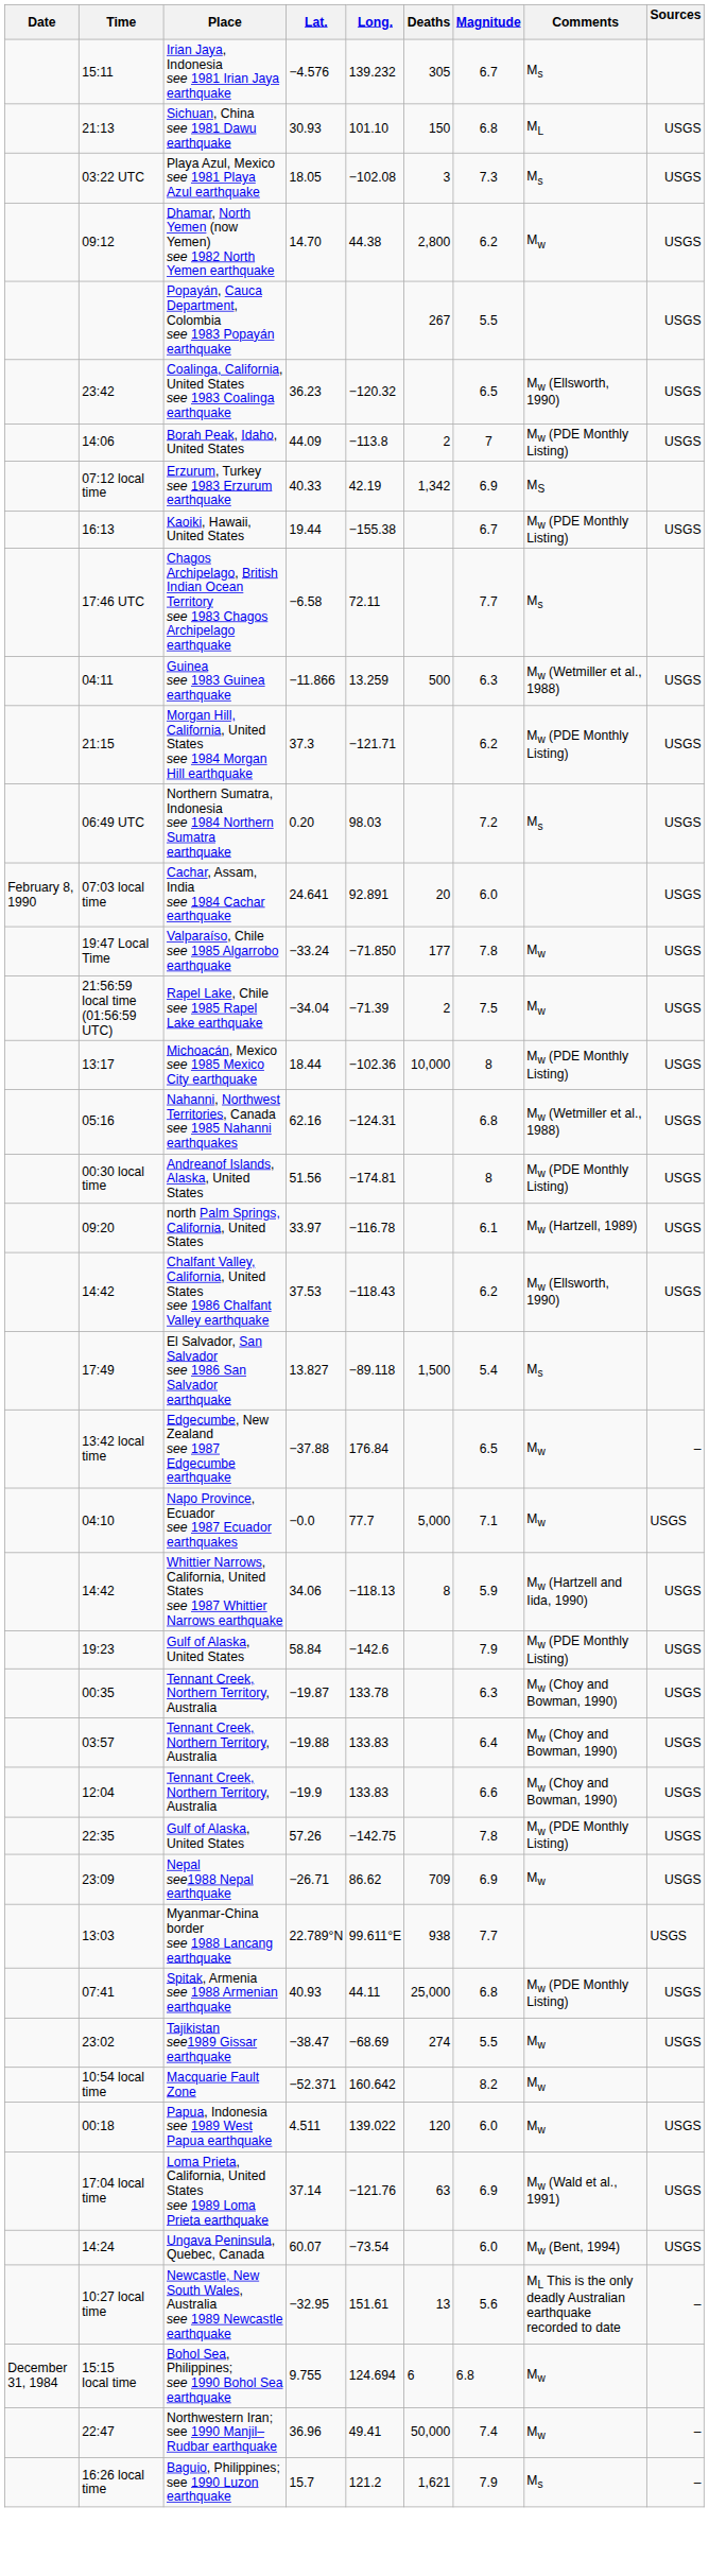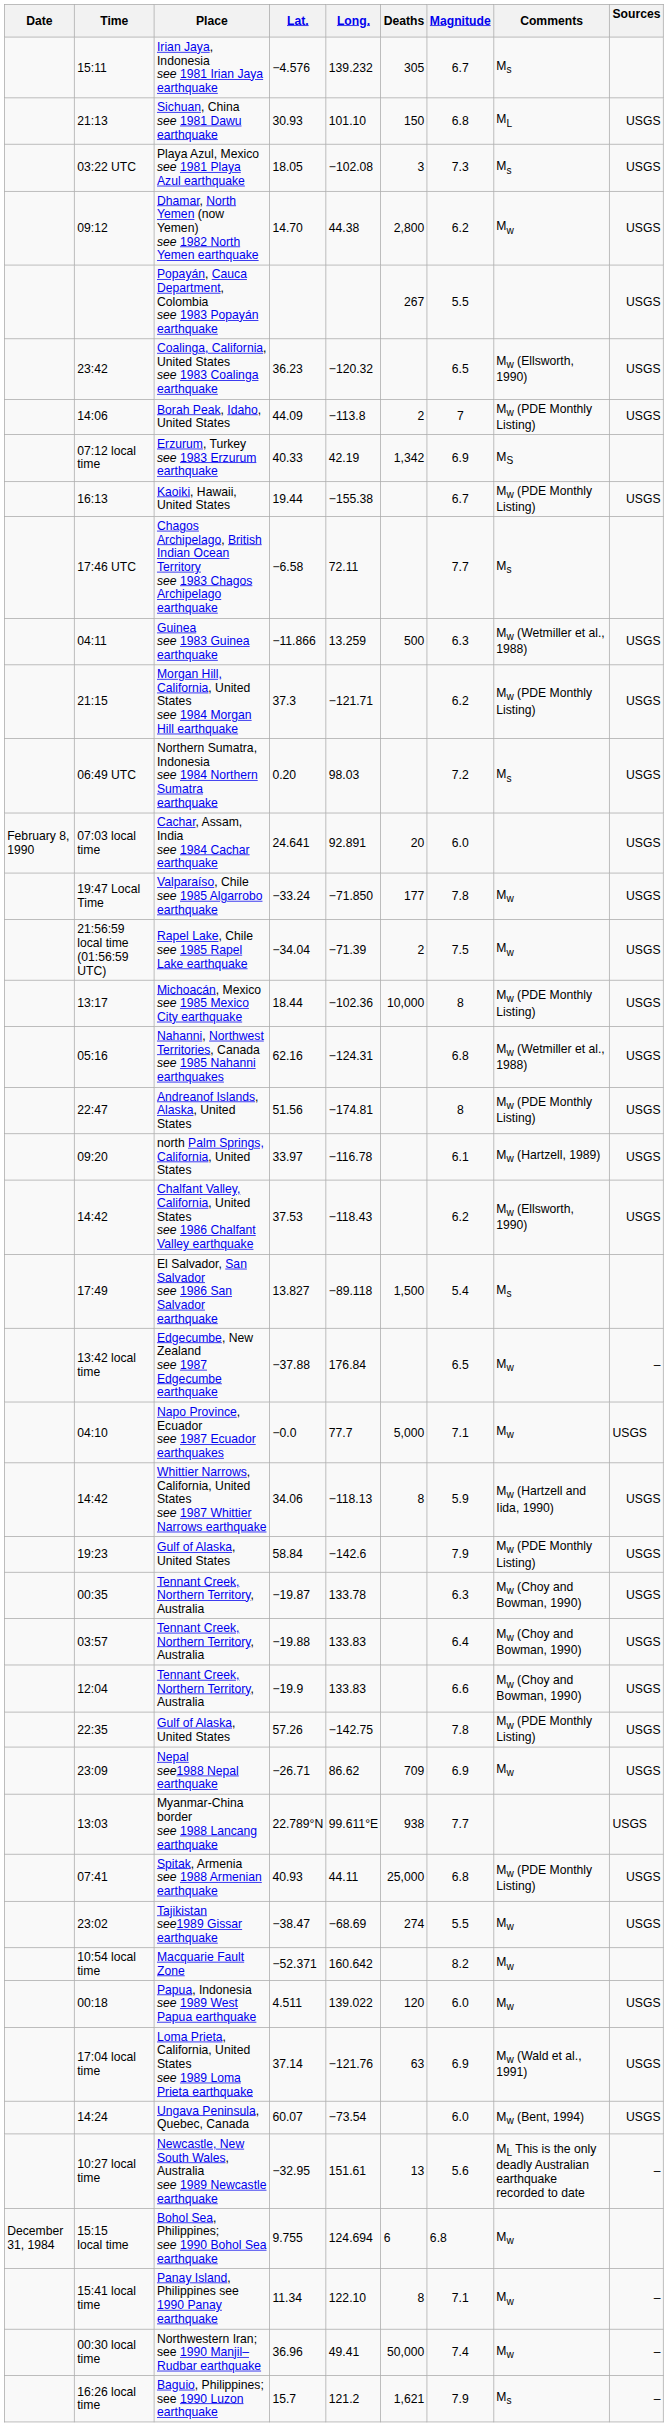Andreanof Islands, Alaska, United States | Time: 00:30 local time -> 22:47
+ row: 15:41 local time | Panay Island, Philippines see 1990 Panay earthquake | 11.34 | 122.10 | 8 | 7.1 | Mw | –
Northwestern Iran; see 1990 Manjil–Rudbar earthquake | Time: 22:47 -> 00:30 local time
